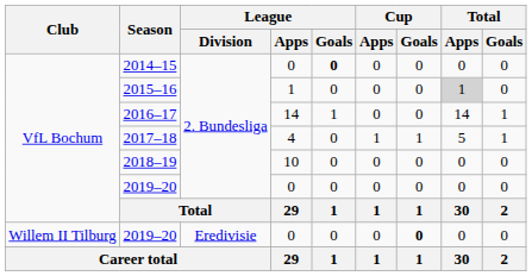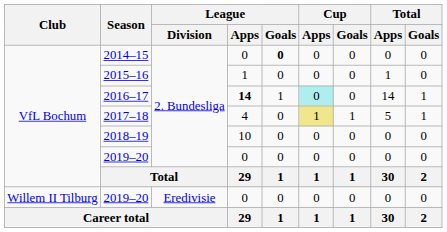2015–16 | Total / Apps: lightgrey background -> no background
2016–17 | League / Apps: normal -> bold
2016–17 | Cup / Apps: no background -> paleturquoise background
2017–18 | Cup / Apps: no background -> khaki background
Willem II Tilburg / 2019–20 | Cup / Goals: bold -> normal
